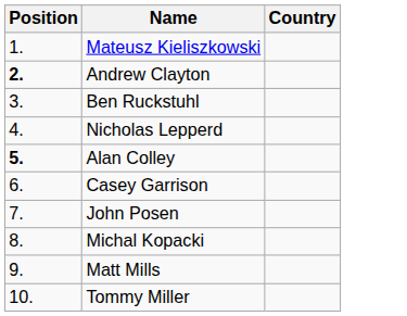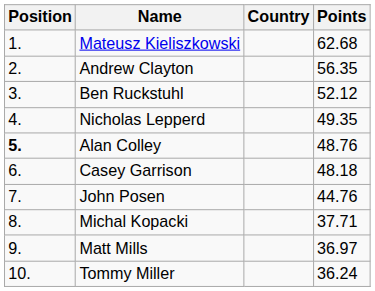+ column: Points | 62.68 | 56.35 | 52.12 | 49.35 | 48.76 | 48.18 | 44.76 | 37.71 | 36.97 | 36.24
Andrew Clayton | Position: bold -> normal
